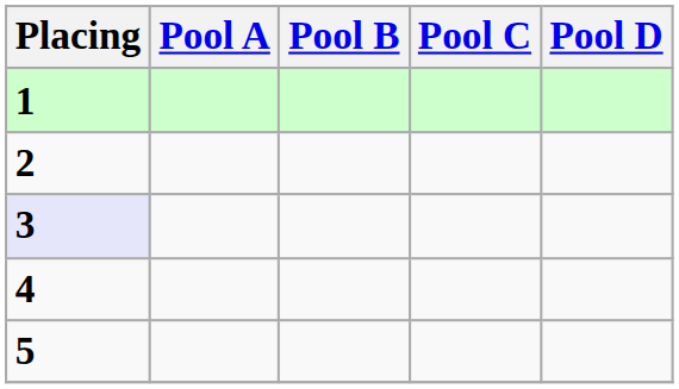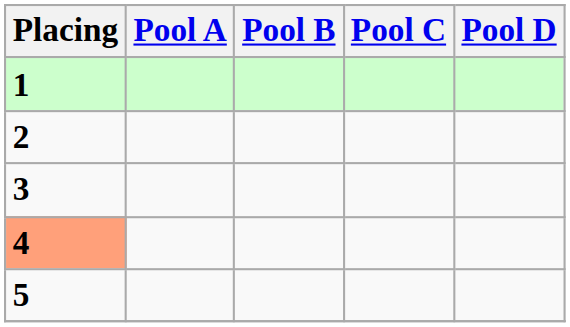3 | Placing: lavender background -> no background
4 | Placing: no background -> lightsalmon background
